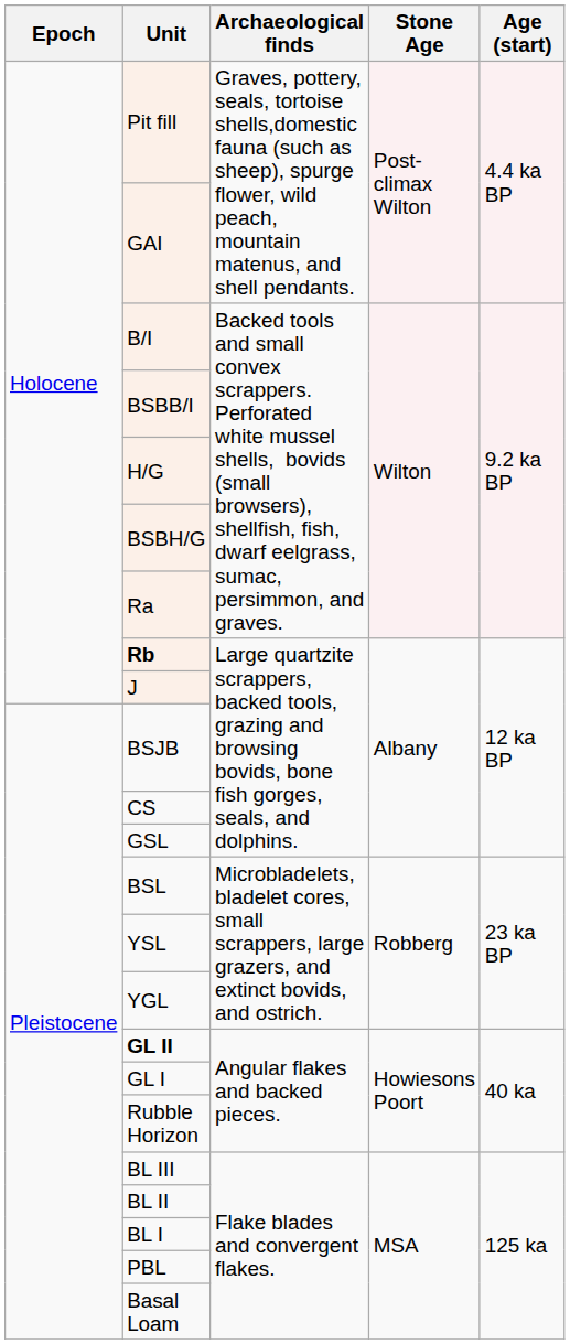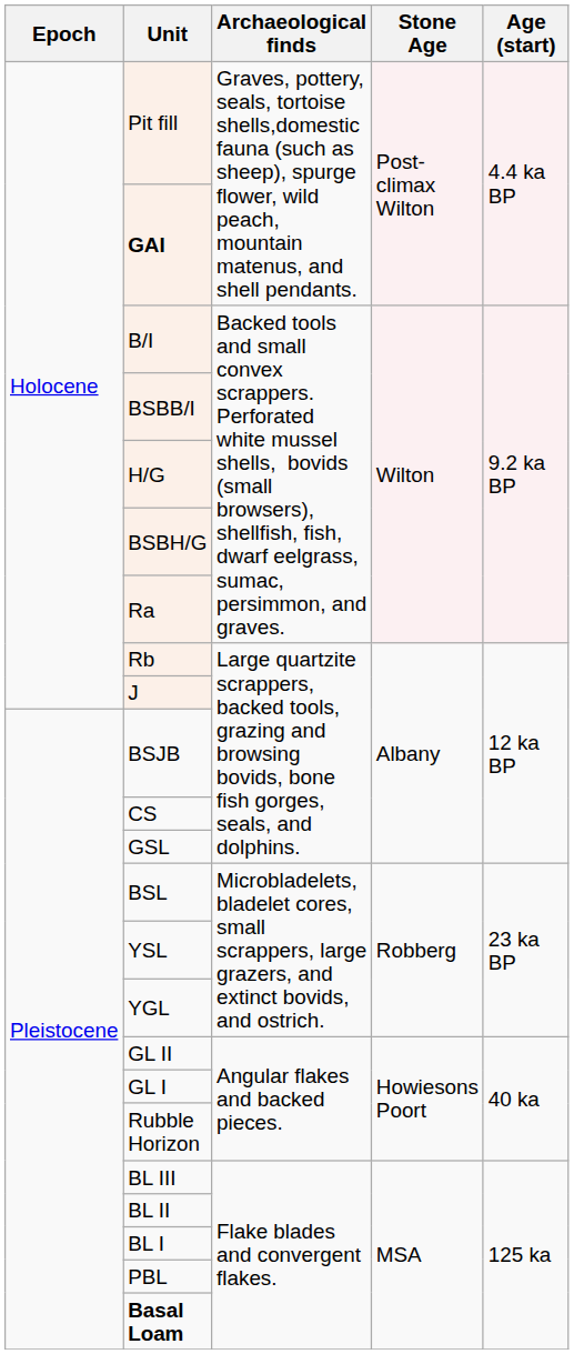GAI | Unit: normal -> bold
Rb | Unit: bold -> normal
GL II | Unit: bold -> normal
Basal Loam | Unit: normal -> bold
